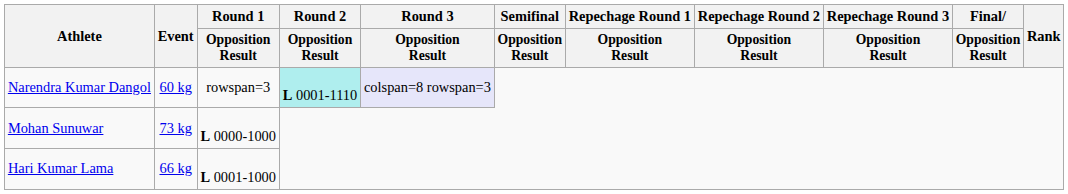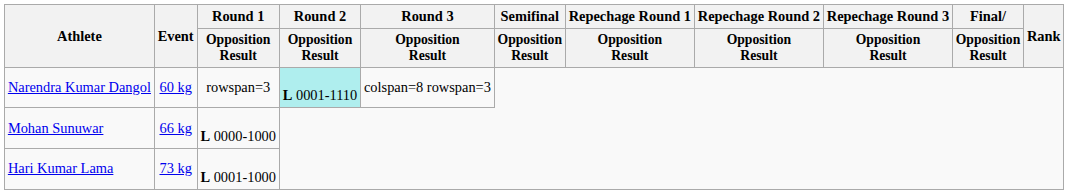Narendra Kumar Dangol | Round 3 / Opposition Result: lavender background -> no background
Mohan Sunuwar | Event: 73 kg -> 66 kg
Hari Kumar Lama | Event: 66 kg -> 73 kg
